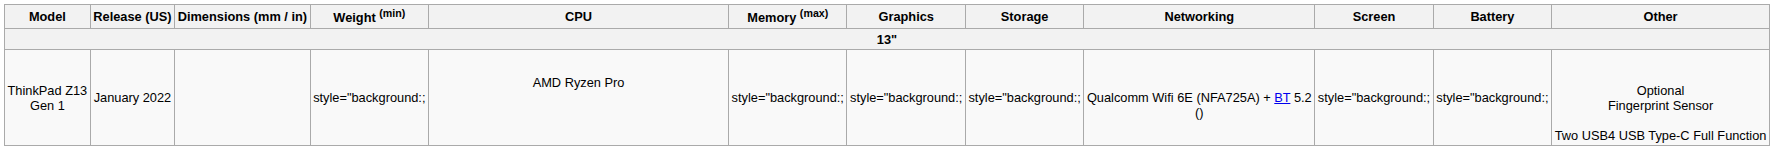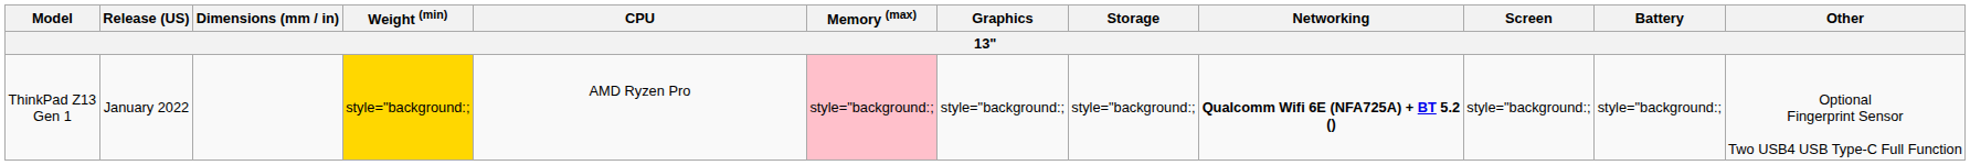ThinkPad Z13 Gen 1 | Weight (min): no background -> gold background
ThinkPad Z13 Gen 1 | Memory (max): no background -> pink background
ThinkPad Z13 Gen 1 | Networking: normal -> bold
